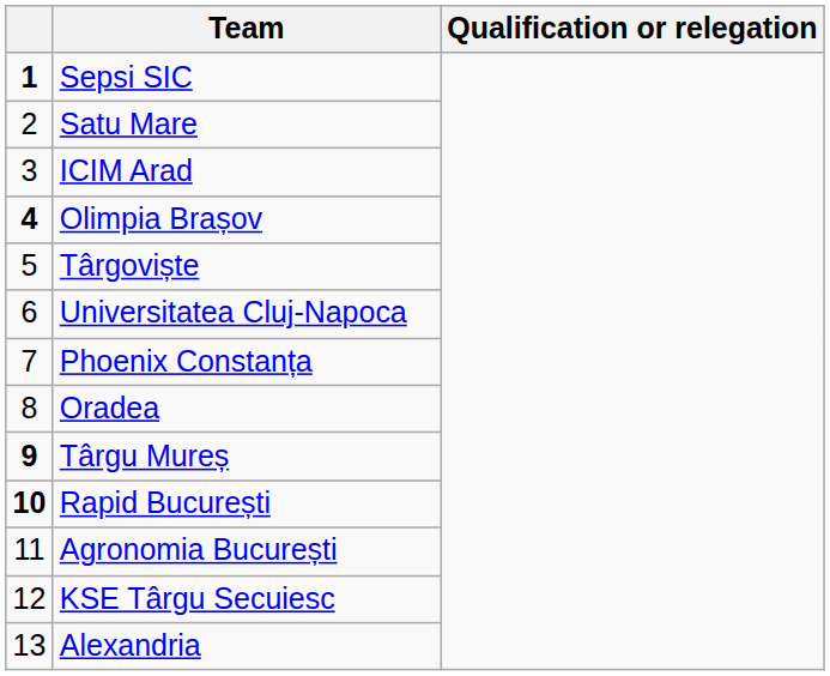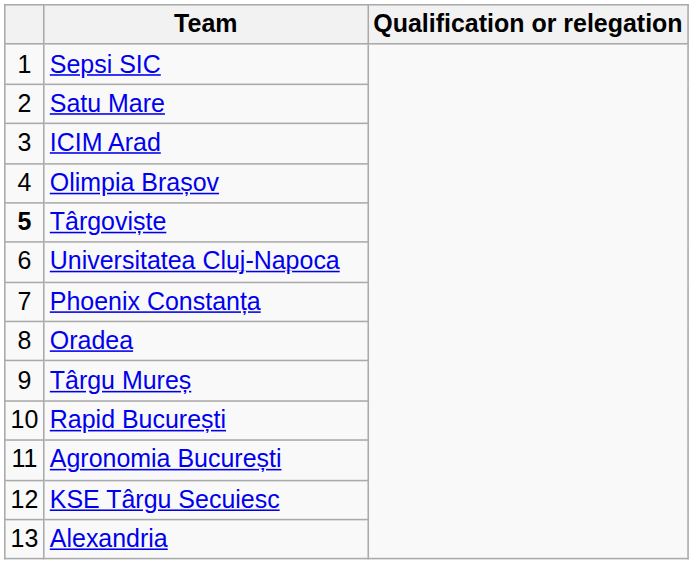Sepsi SIC | column 1: bold -> normal
Olimpia Brașov | column 1: bold -> normal
Târgoviște | column 1: normal -> bold
Târgu Mureș | column 1: bold -> normal
Rapid București | column 1: bold -> normal
